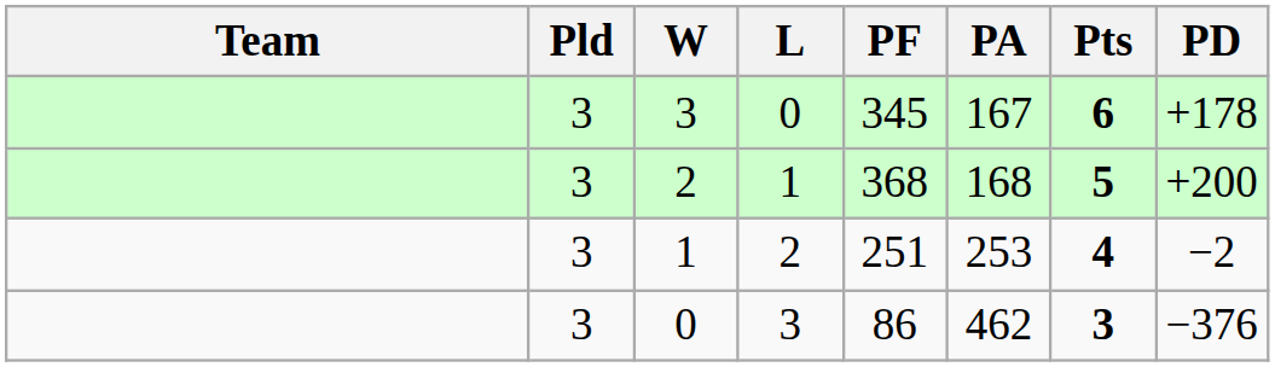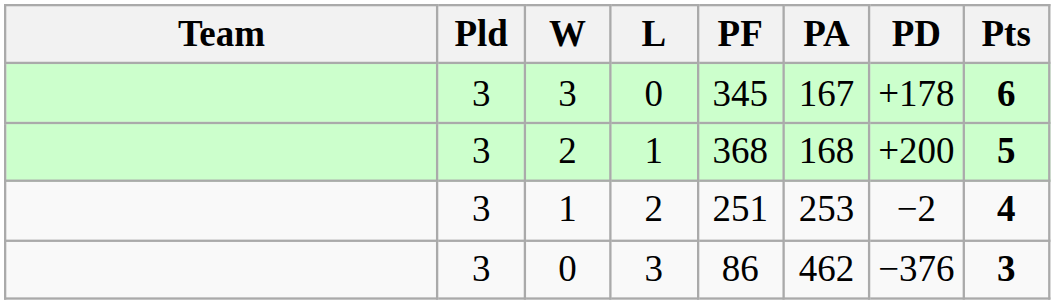columns swapped: PD <-> Pts
